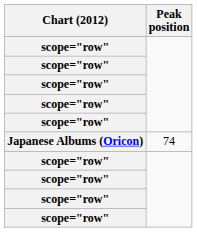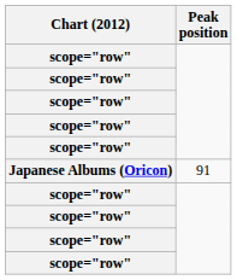Japanese Albums (Oricon) | Peak position: 74 -> 91
